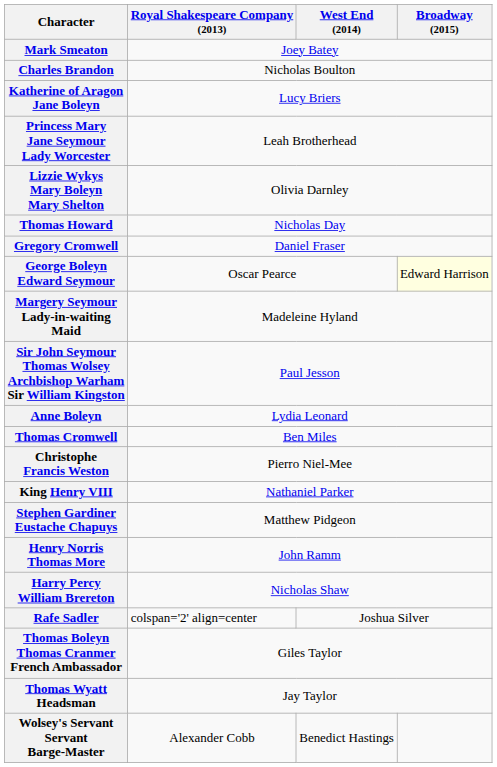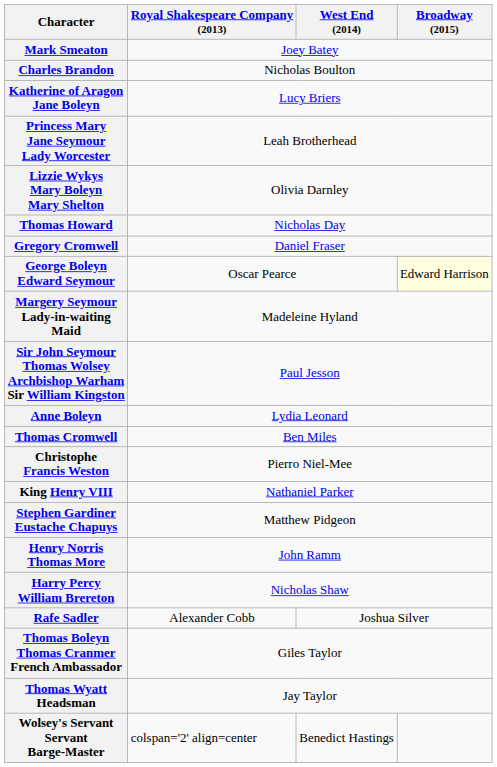Rafe Sadler | Royal Shakespeare Company (2013): colspan='2' align=center -> Alexander Cobb
Wolsey's Servant Servant Barge-Master | Royal Shakespeare Company (2013): Alexander Cobb -> colspan='2' align=center
